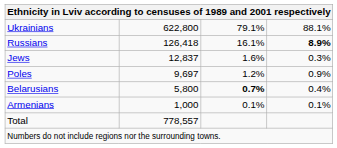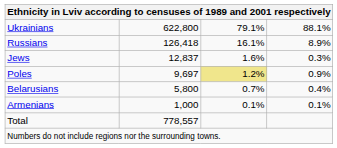Russians | column 4: bold -> normal
Poles | column 3: no background -> khaki background
Belarusians | column 3: bold -> normal
